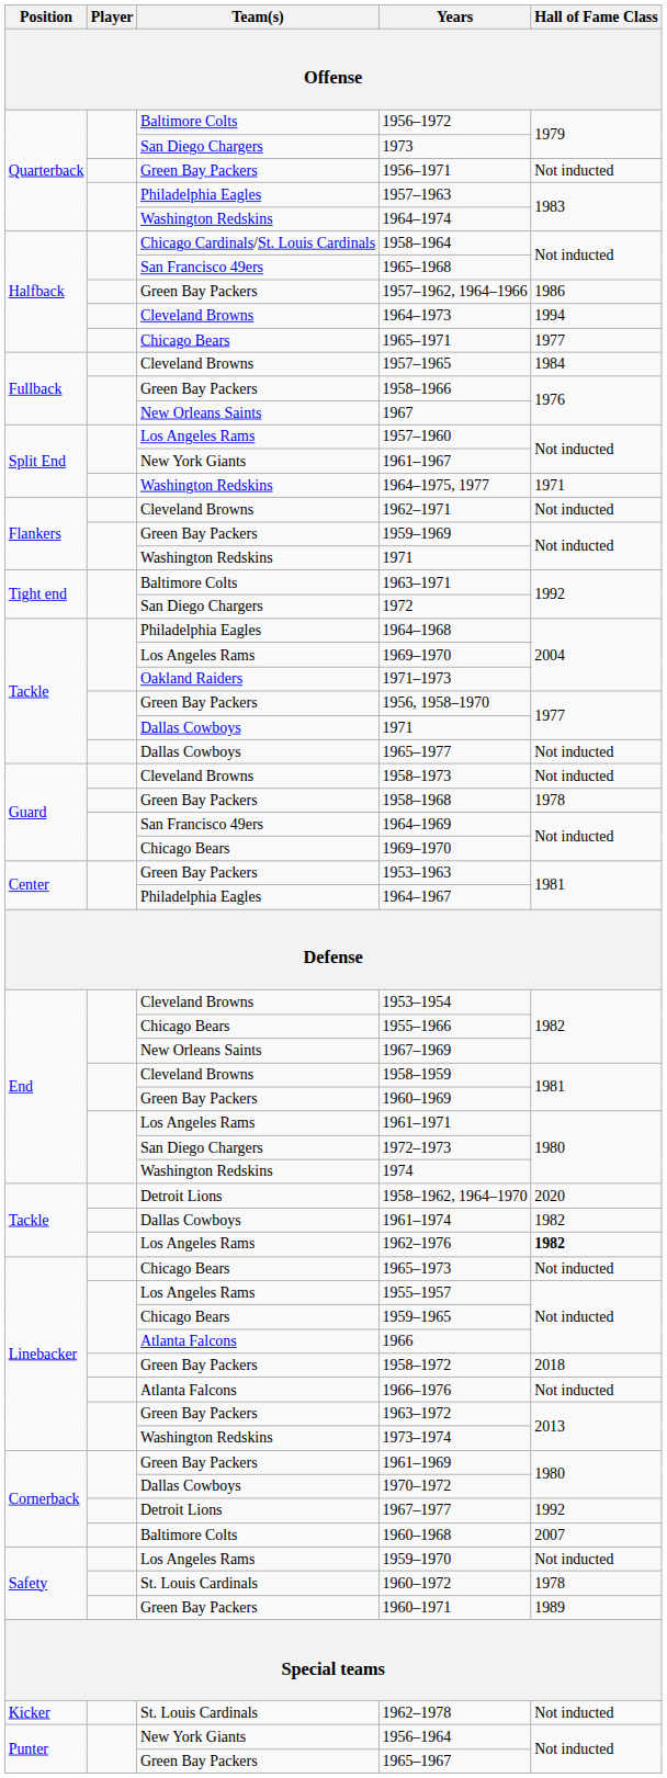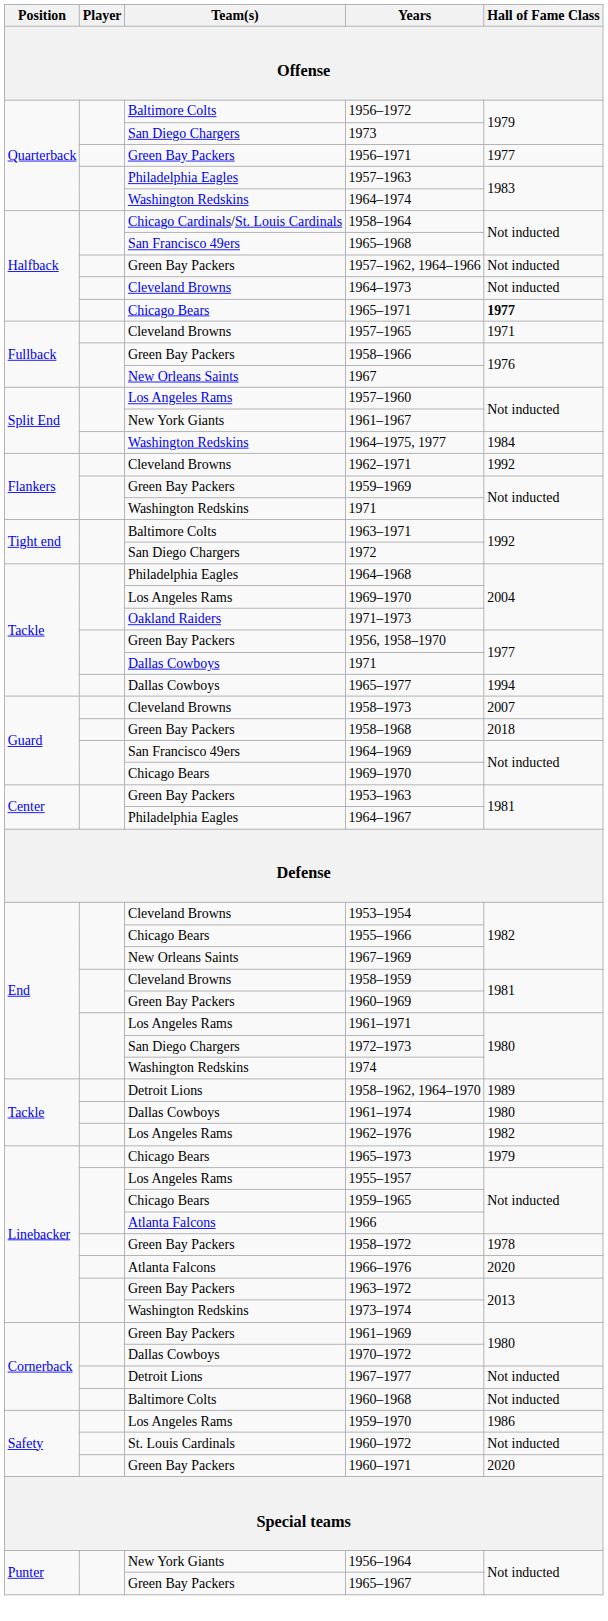1956–1971 | Hall of Fame Class: Not inducted -> 1977
1957–1962, 1964–1966 | Hall of Fame Class: 1986 -> Not inducted
1964–1973 | Hall of Fame Class: 1994 -> Not inducted
1965–1971 | Hall of Fame Class: normal -> bold
1957–1965 | Hall of Fame Class: 1984 -> 1971
1964–1975, 1977 | Hall of Fame Class: 1971 -> 1984
1962–1971 | Hall of Fame Class: Not inducted -> 1992
1965–1977 | Hall of Fame Class: Not inducted -> 1994
1958–1973 | Hall of Fame Class: Not inducted -> 2007
1958–1968 | Hall of Fame Class: 1978 -> 2018
1958–1962, 1964–1970 | Hall of Fame Class: 2020 -> 1989
1961–1974 | Hall of Fame Class: 1982 -> 1980
1962–1976 | Hall of Fame Class: bold -> normal
1965–1973 | Hall of Fame Class: Not inducted -> 1979
1958–1972 | Hall of Fame Class: 2018 -> 1978
1966–1976 | Hall of Fame Class: Not inducted -> 2020
1967–1977 | Hall of Fame Class: 1992 -> Not inducted
1960–1968 | Hall of Fame Class: 2007 -> Not inducted
1959–1970 | Hall of Fame Class: Not inducted -> 1986
1960–1972 | Hall of Fame Class: 1978 -> Not inducted
1960–1971 | Hall of Fame Class: 1989 -> 2020
- row: Kicker | St. Louis Cardinals | 1962–1978 | Not inducted
